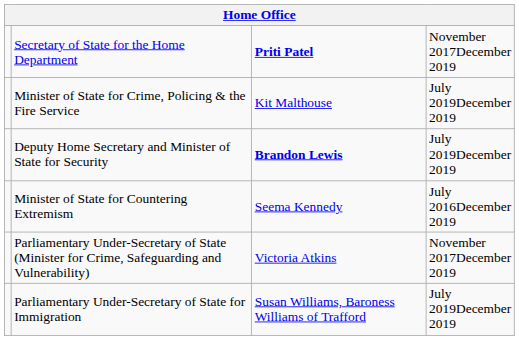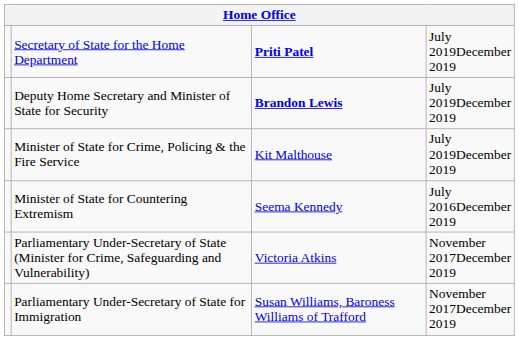Secretary of State for the Home Department | column 4: November 2017December 2019 -> July 2019December 2019
rows swapped: Deputy Home Secretary and Minister of State for Security <-> Minister of State for Crime, Policing & the Fire Service
Parliamentary Under-Secretary of State for Immigration | column 4: July 2019December 2019 -> November 2017December 2019
